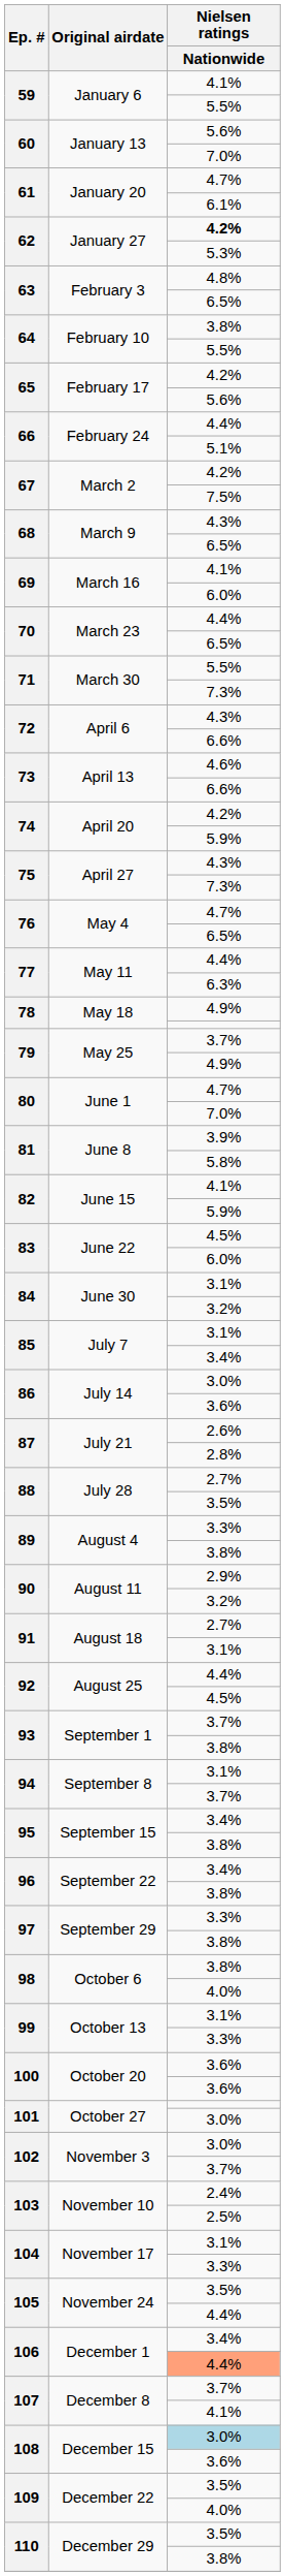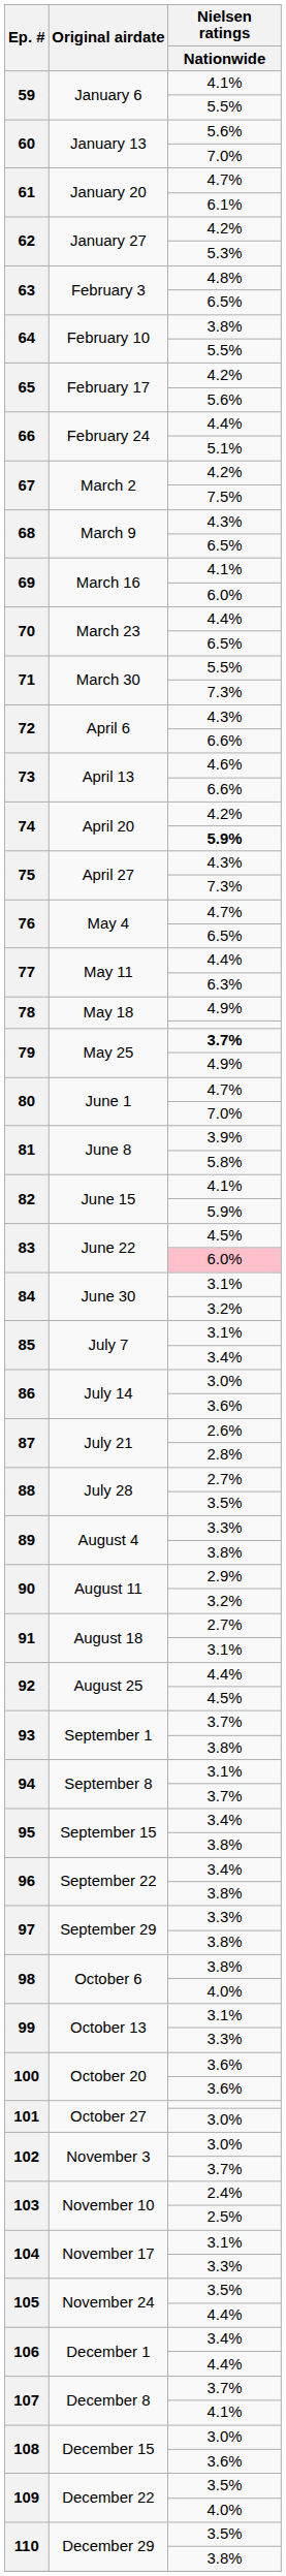62 / 4.2% | Nielsen ratings / Nationwide: bold -> normal
74 / 5.9% | Nielsen ratings / Nationwide: normal -> bold
79 / 3.7% | Nielsen ratings / Nationwide: normal -> bold
83 / 6.0% | Nielsen ratings / Nationwide: no background -> pink background
106 / 4.4% | Nielsen ratings / Nationwide: lightsalmon background -> no background
108 / 3.0% | Nielsen ratings / Nationwide: lightblue background -> no background
